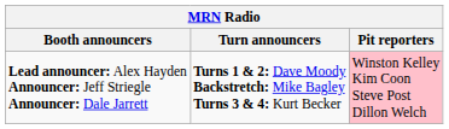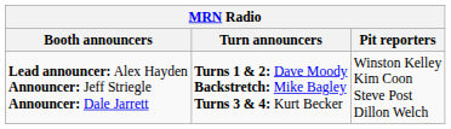row 3 | Pit reporters: pink background -> no background
